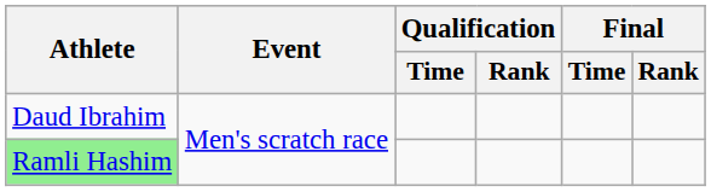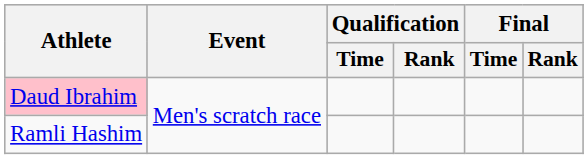Daud Ibrahim | Athlete: no background -> pink background
Ramli Hashim | Athlete: lightgreen background -> no background
